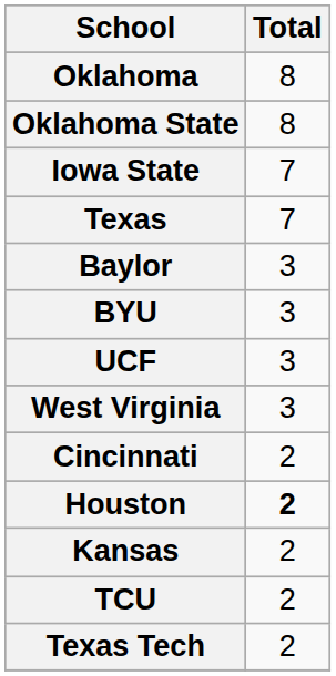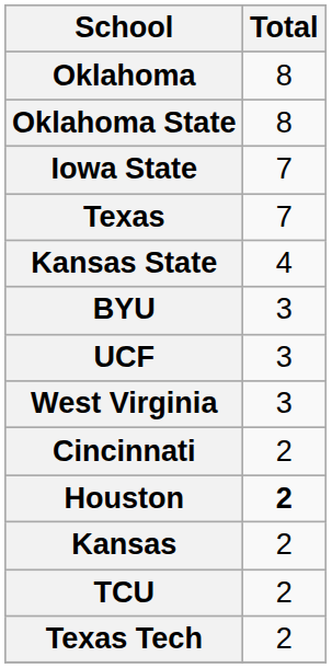+ row: Kansas State | 4
- row: Baylor | 3
